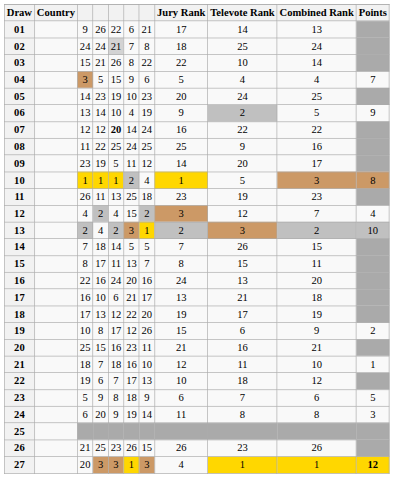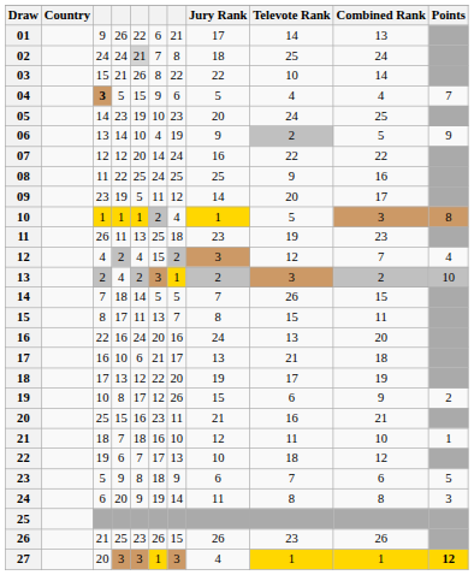04 | column 3: normal -> bold
07 | column 5: bold -> normal
